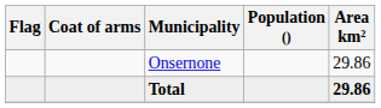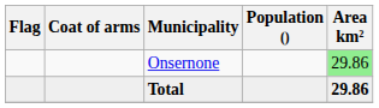Onsernone | Area km²: no background -> lightgreen background
